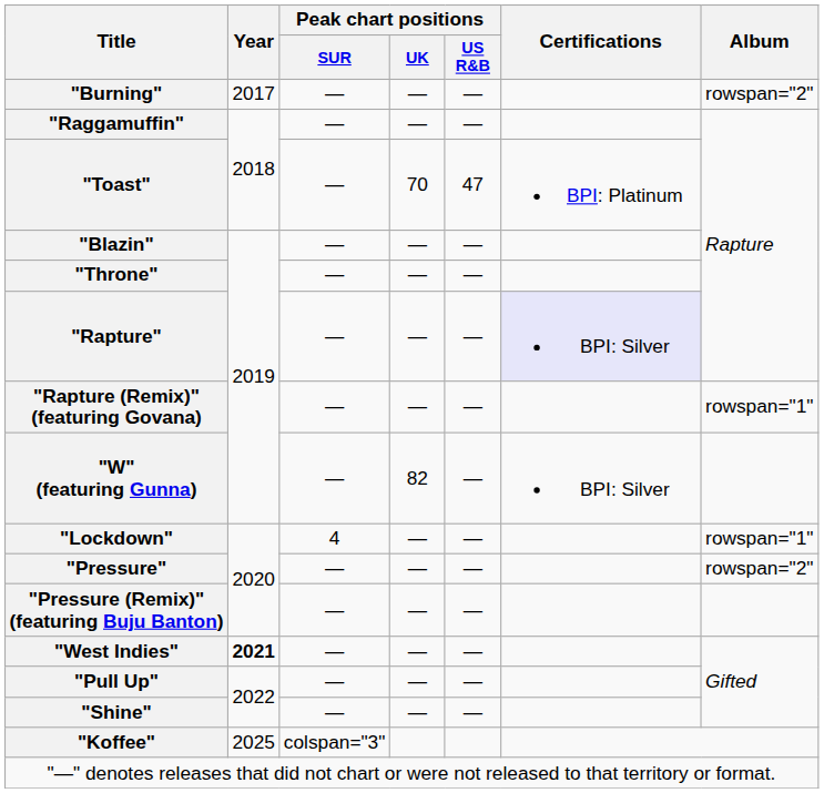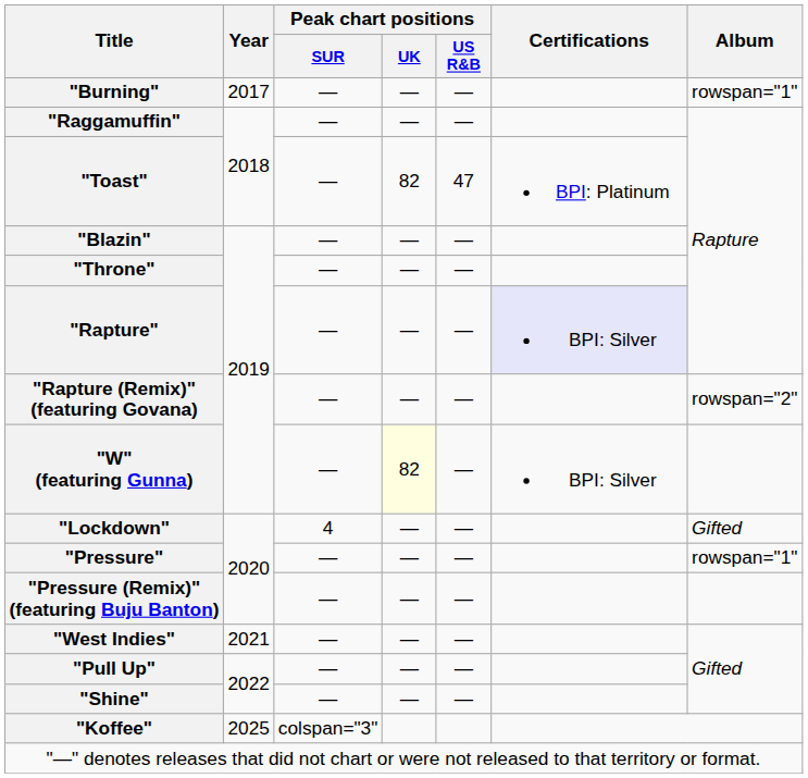"Burning" | Album: rowspan="2" -> rowspan="1"
"Toast" | Peak chart positions / UK: 70 -> 82
"Rapture (Remix)" (featuring Govana) | Album: rowspan="1" -> rowspan="2"
"W" (featuring Gunna) | Peak chart positions / UK: no background -> lightyellow background
"Lockdown" | Album: rowspan="1" -> Gifted
"Pressure" | Album: rowspan="2" -> rowspan="1"
"West Indies" | Year: bold -> normal
